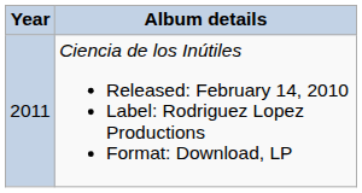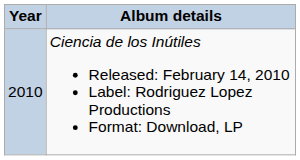row 2 | Year: 2011 -> 2010
